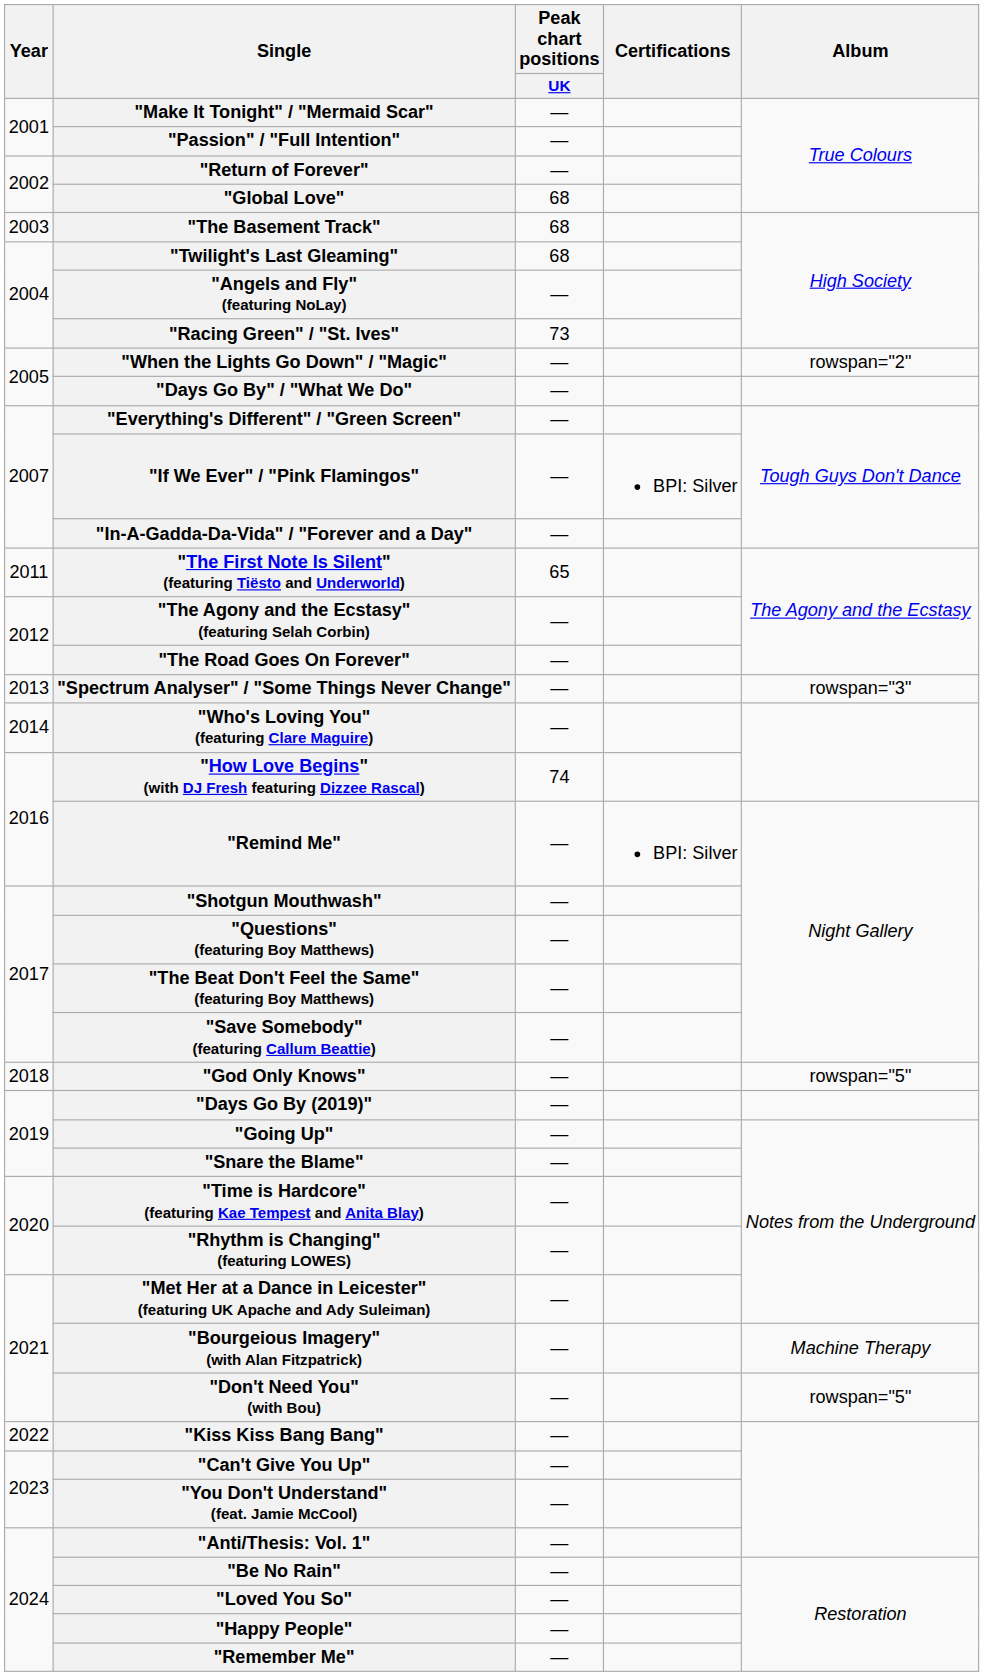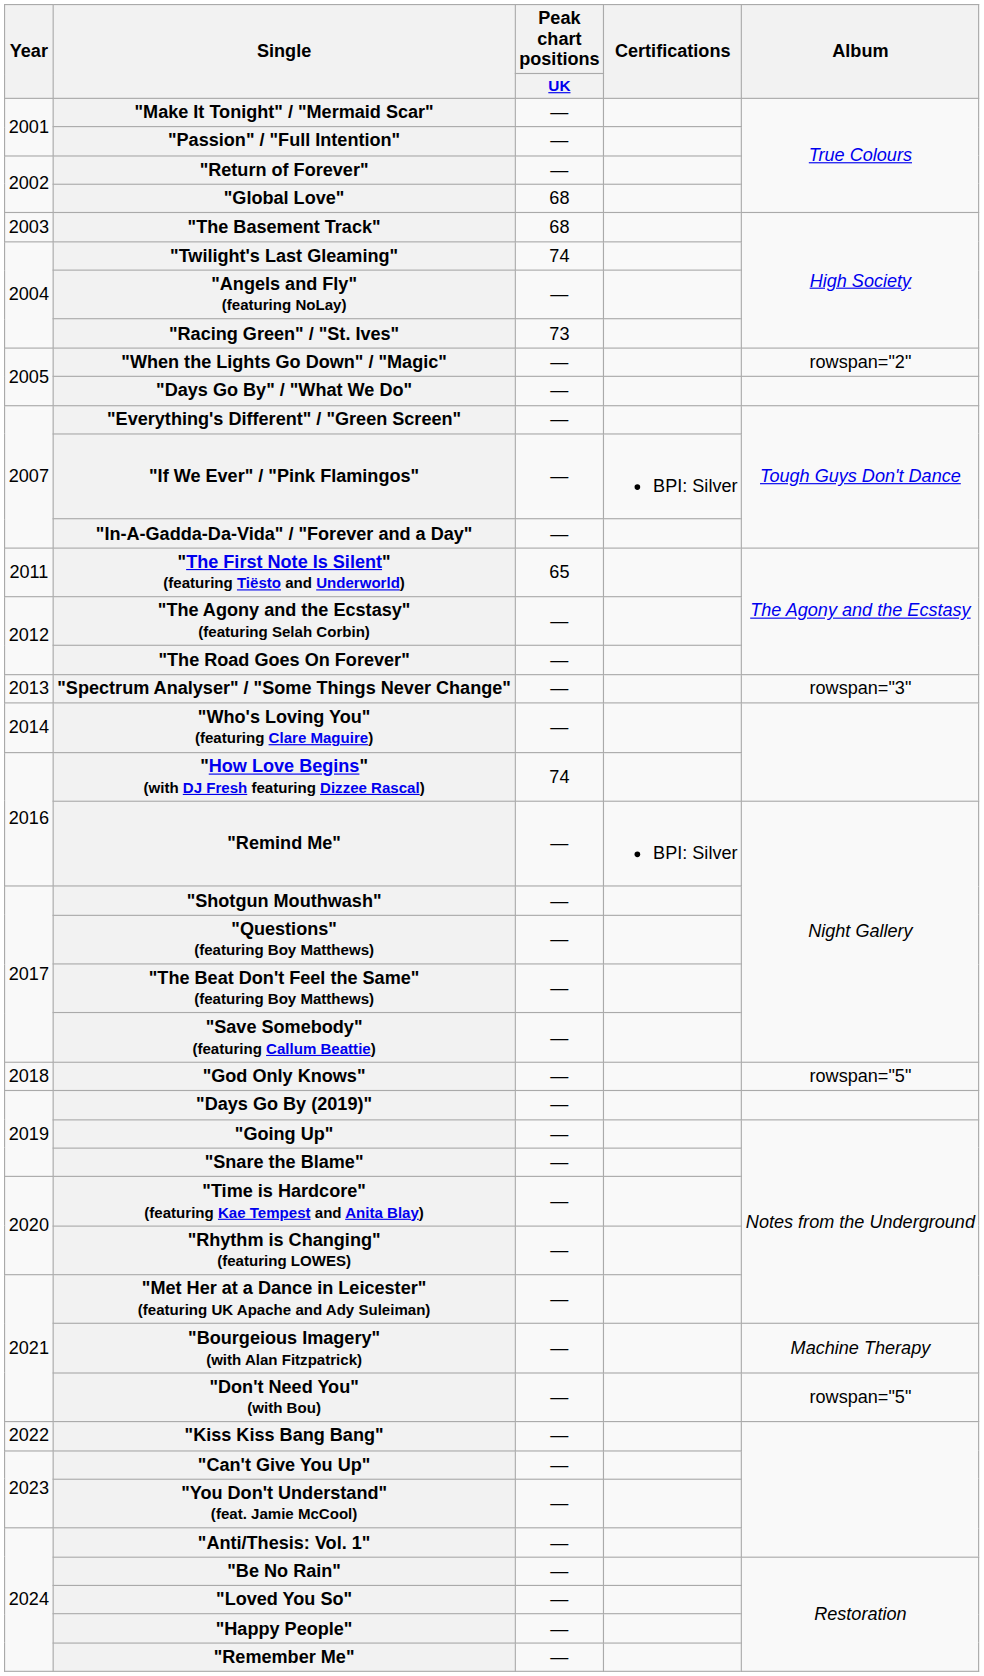"Twilight's Last Gleaming" | Peak chart positions / UK: 68 -> 74
